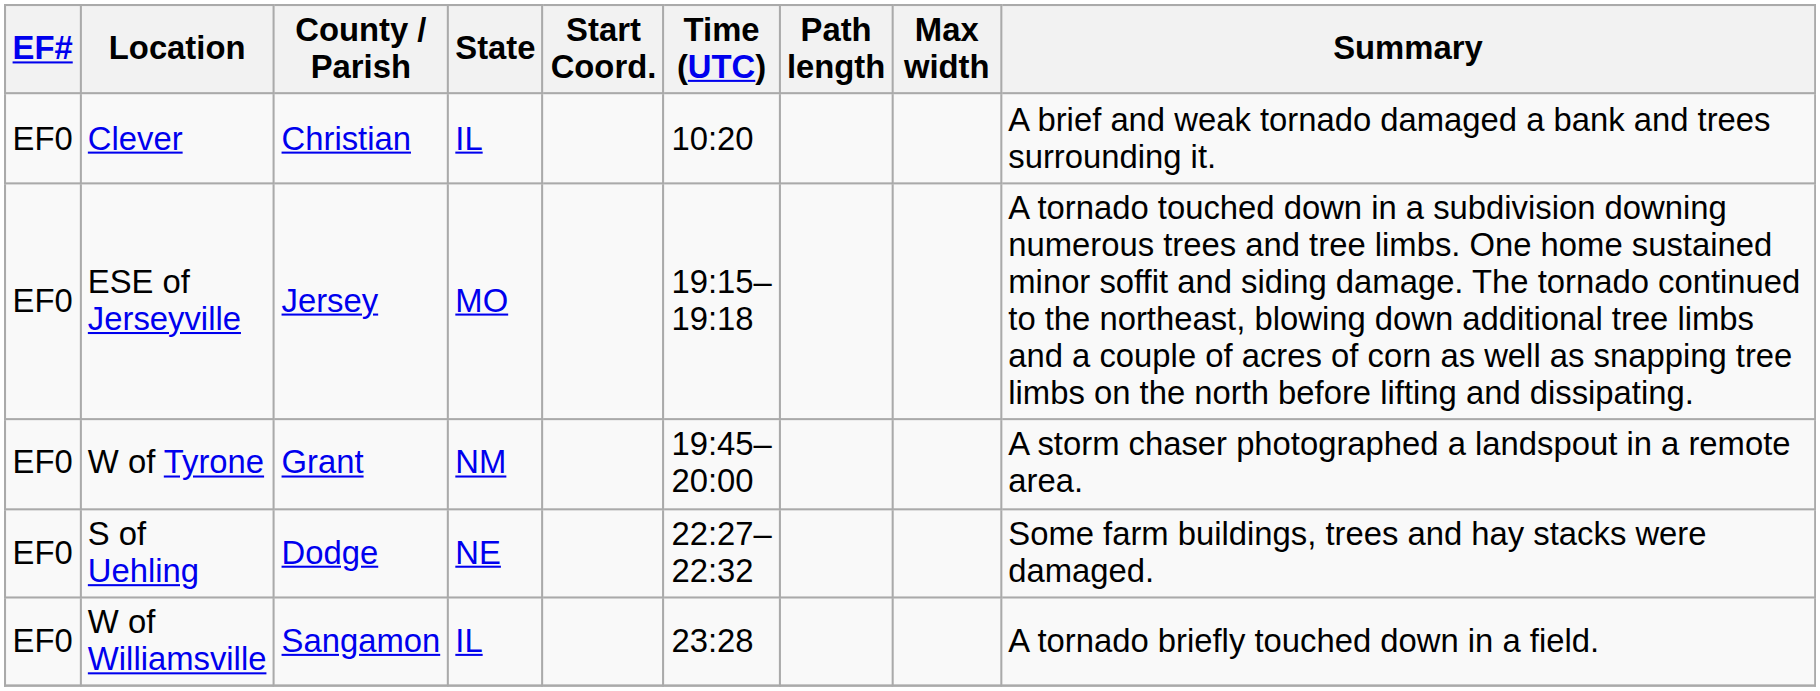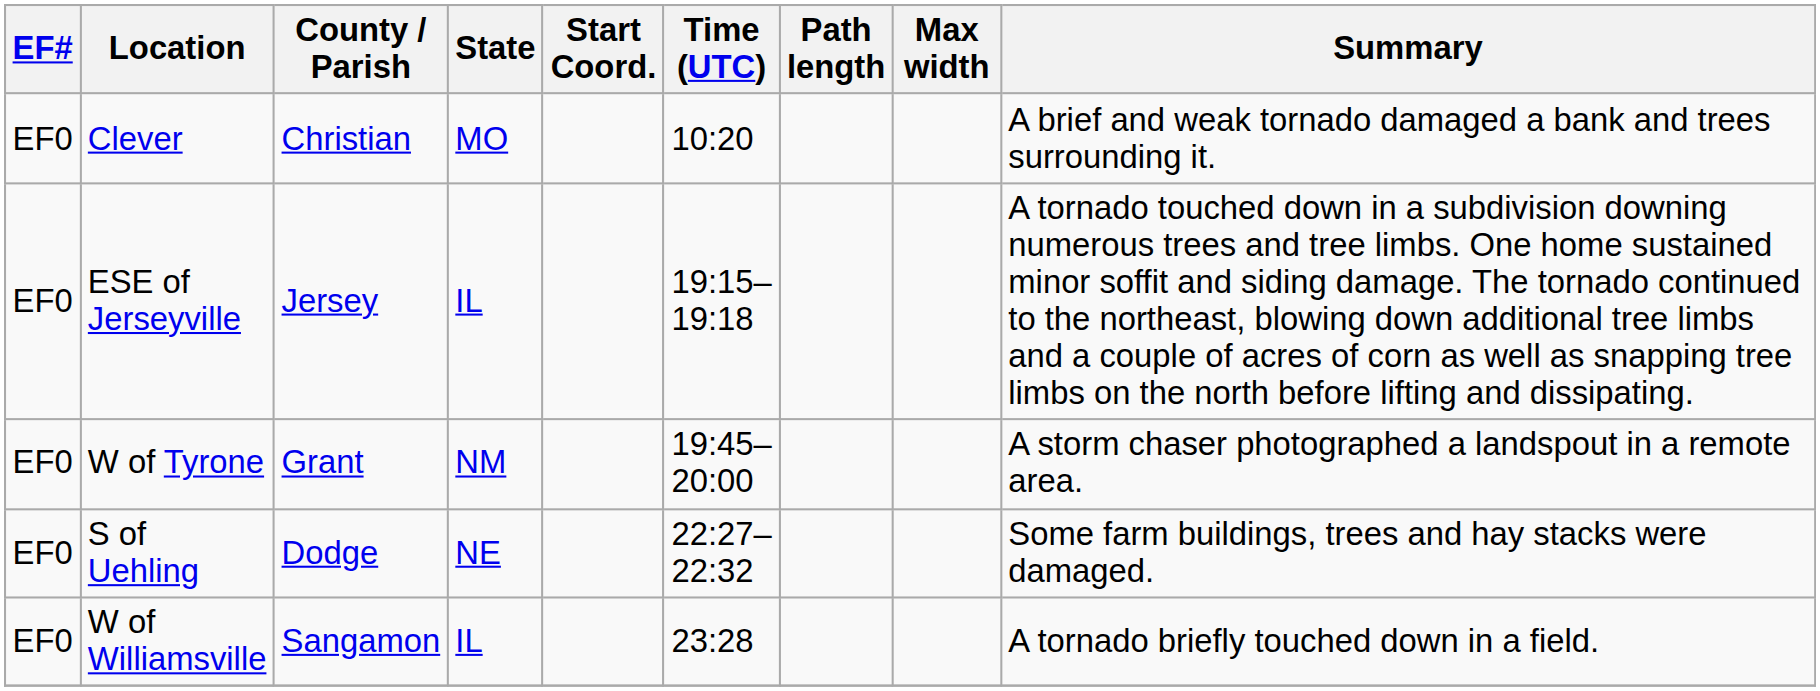Clever | State: IL -> MO
ESE of Jerseyville | State: MO -> IL
